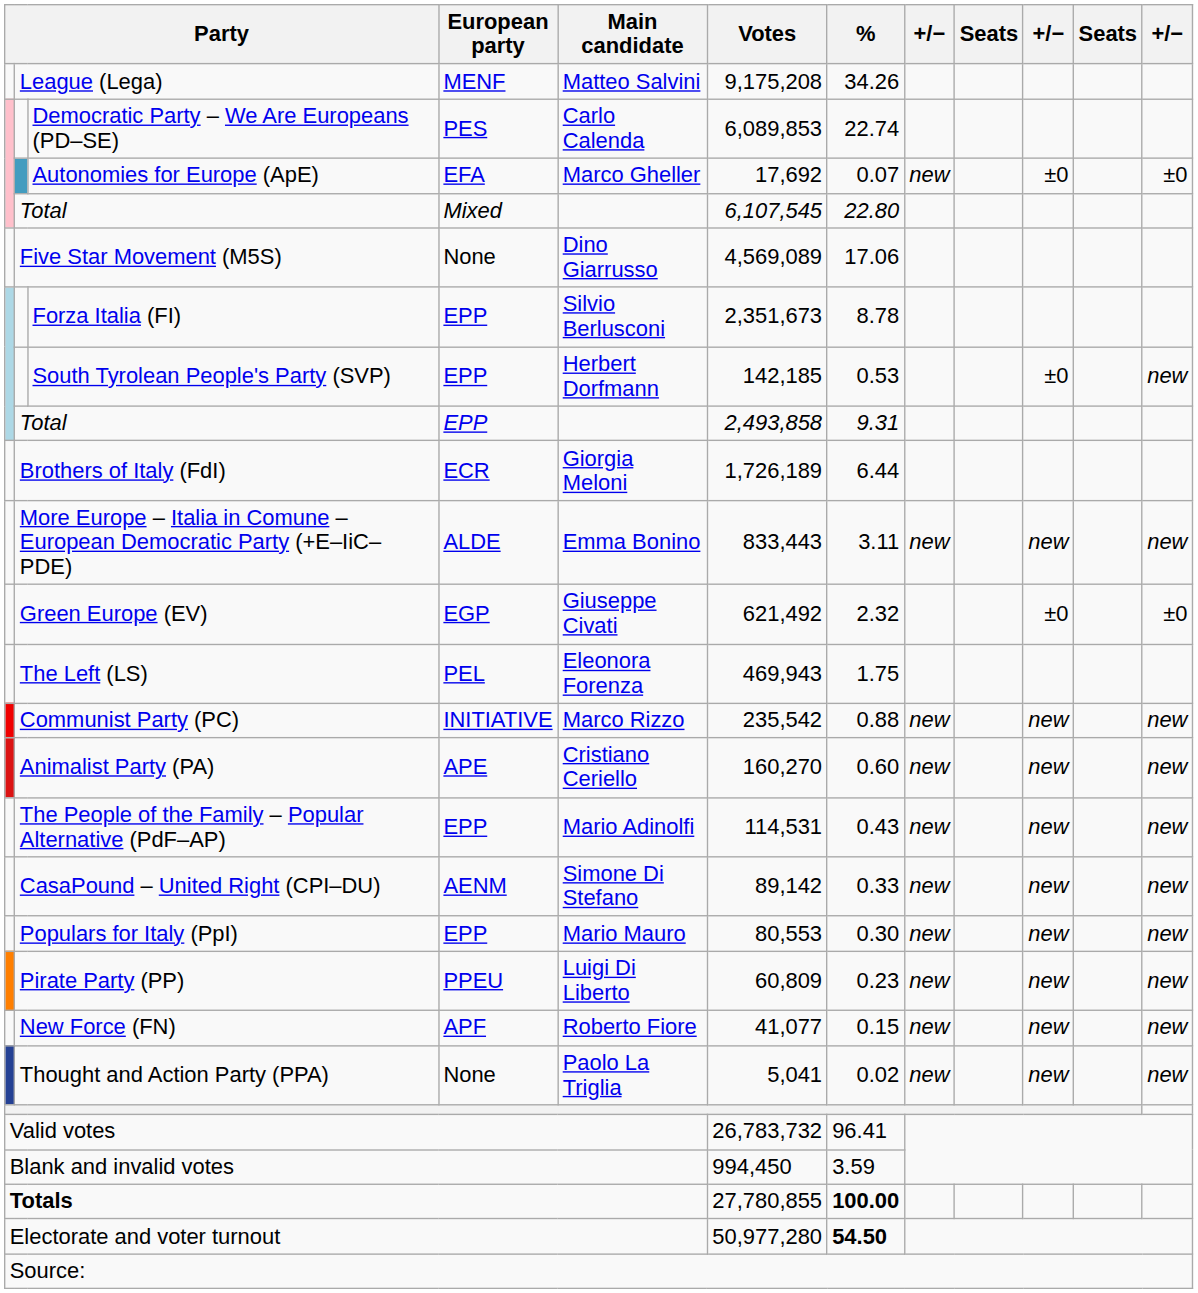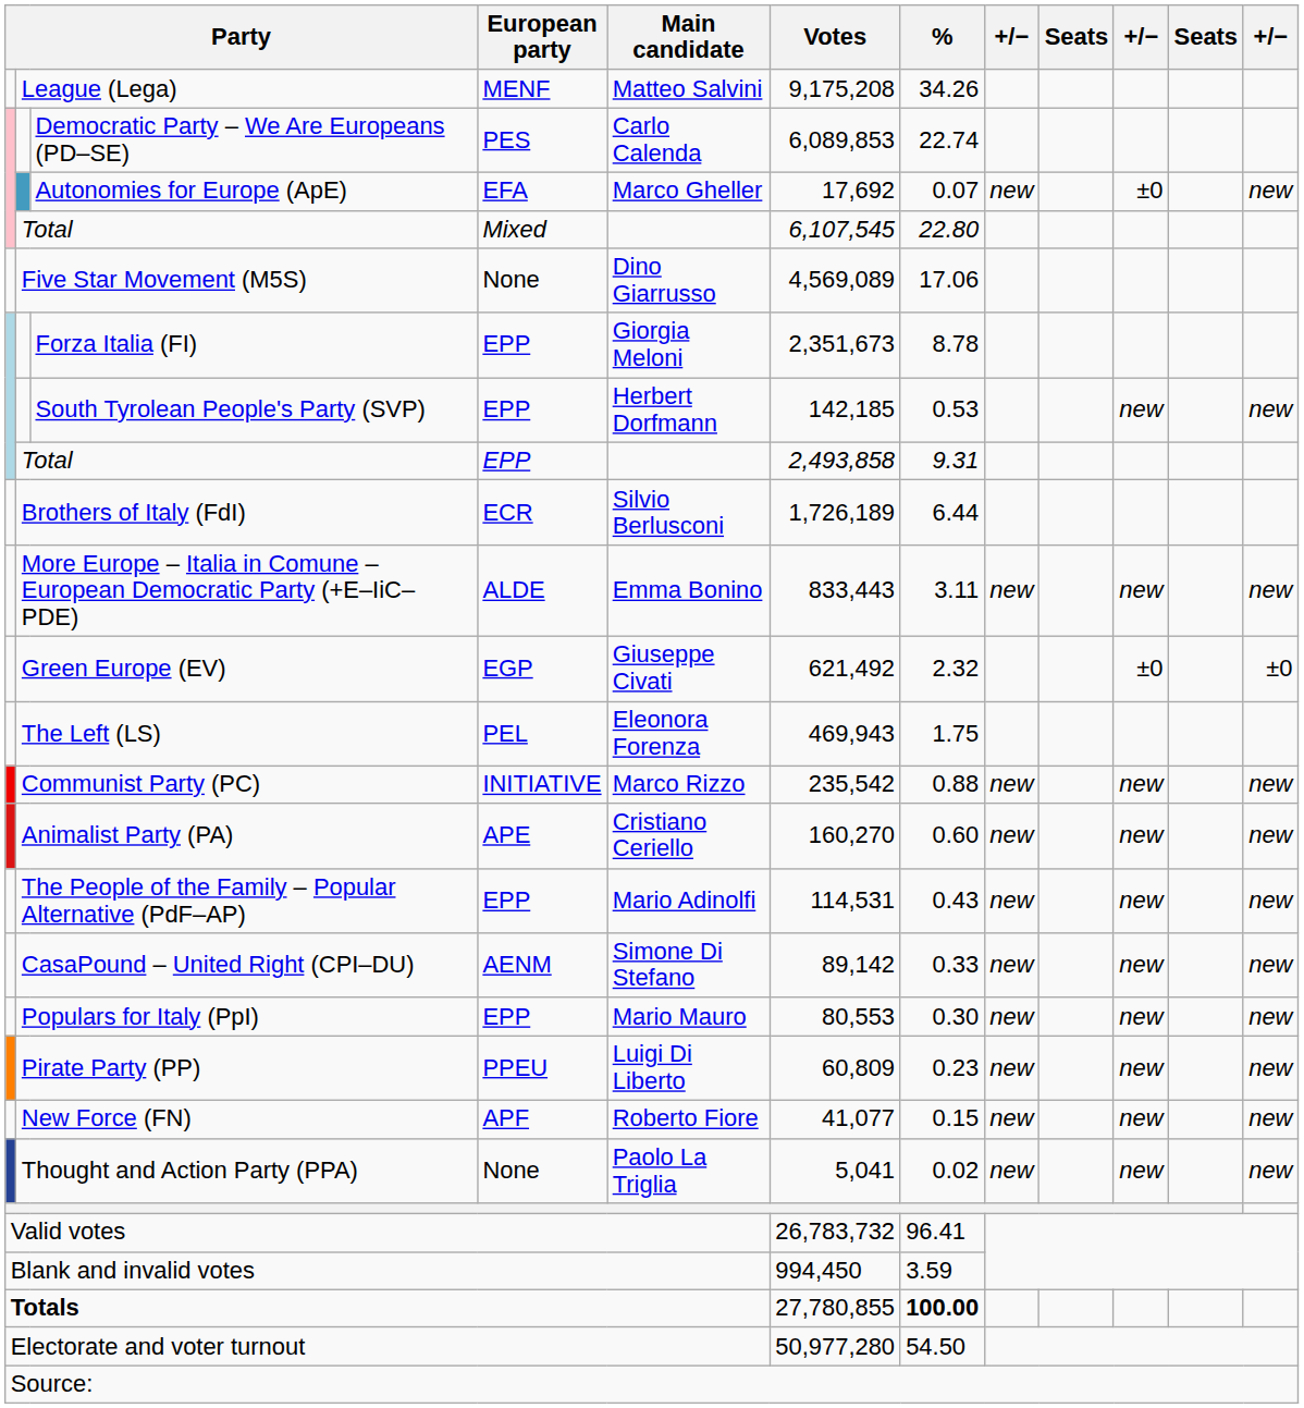Autonomies for Europe (ApE) | column 12: ±0 -> new
Forza Italia (FI) | Main candidate: Silvio Berlusconi -> Giorgia Meloni
South Tyrolean People's Party (SVP) | column 10: ±0 -> new
Brothers of Italy (FdI) | Main candidate: Giorgia Meloni -> Silvio Berlusconi
Electorate and voter turnout | %: bold -> normal
